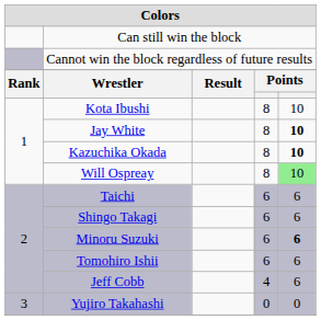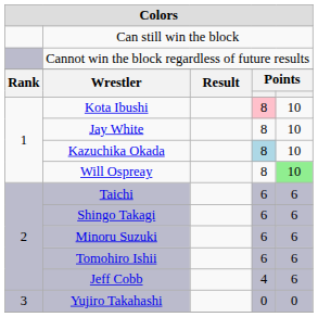Kota Ibushi | column 4: no background -> pink background
Jay White | column 5: bold -> normal
Kazuchika Okada | column 4: no background -> lightblue background
Kazuchika Okada | column 5: bold -> normal
Minoru Suzuki | column 5: bold -> normal
